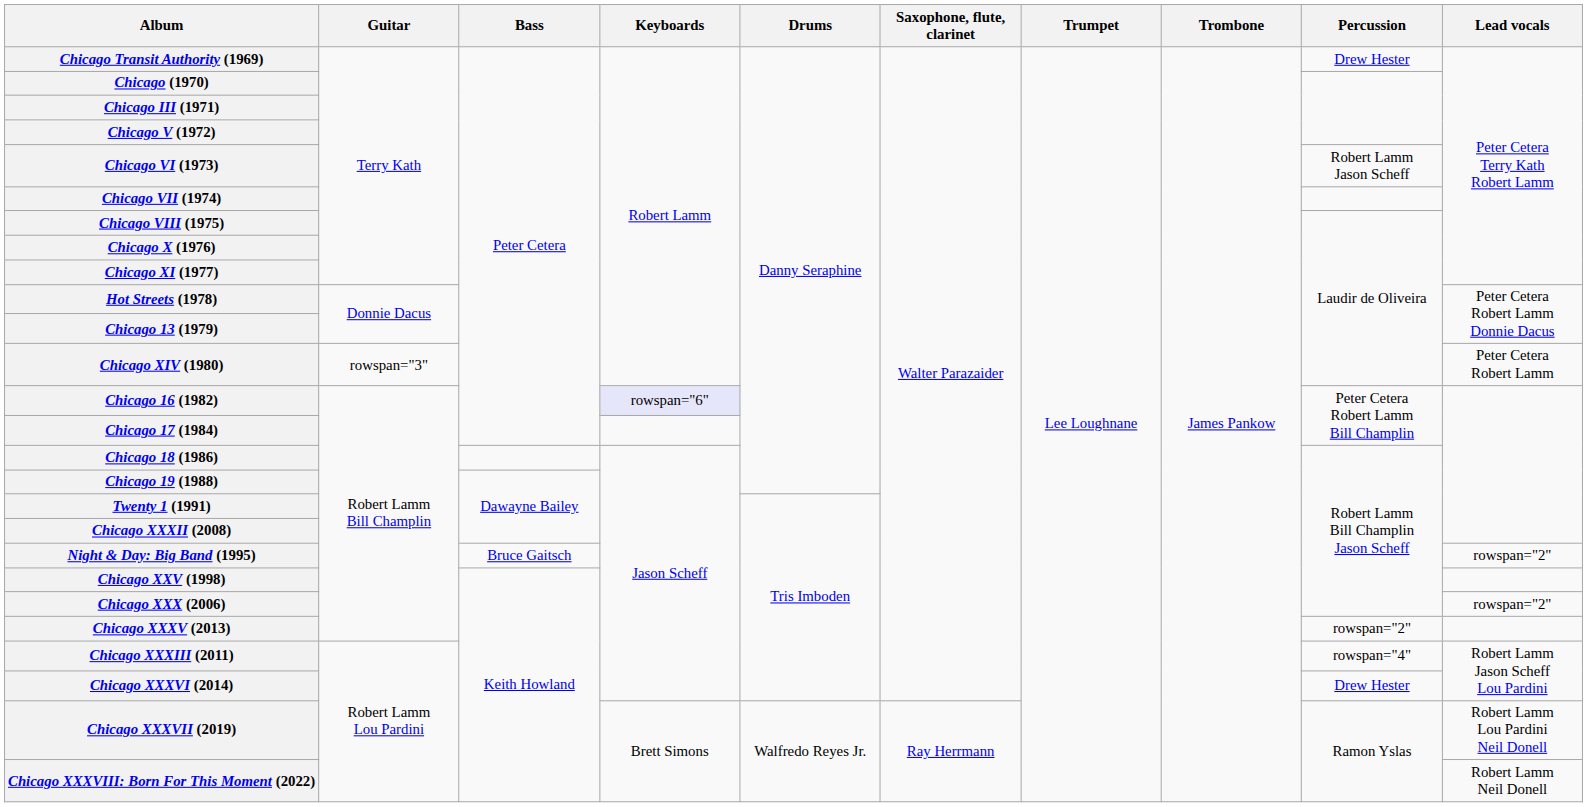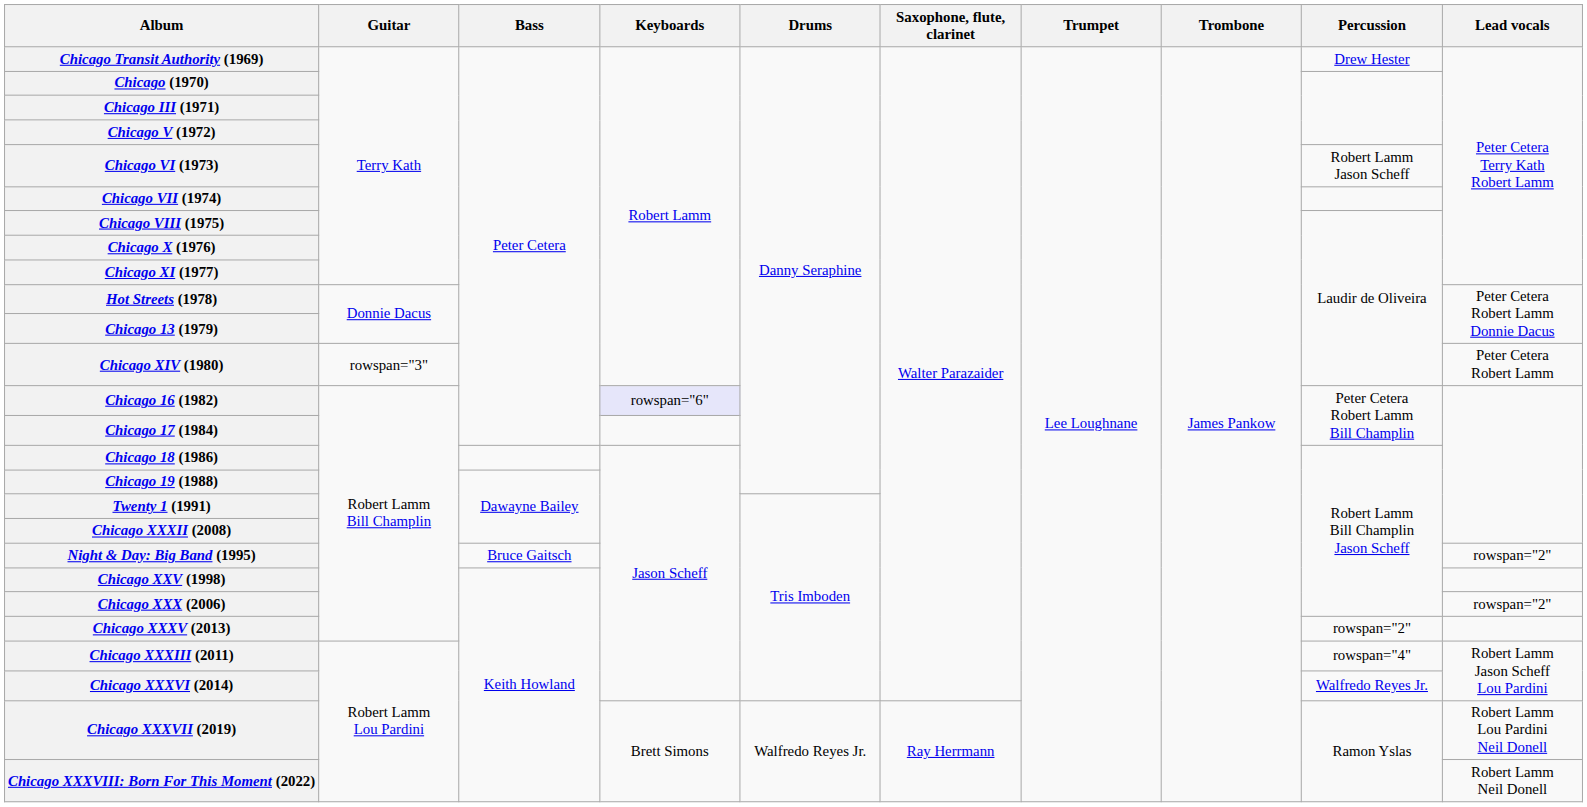Chicago XXXVI (2014) | Percussion: Drew Hester -> Walfredo Reyes Jr.
